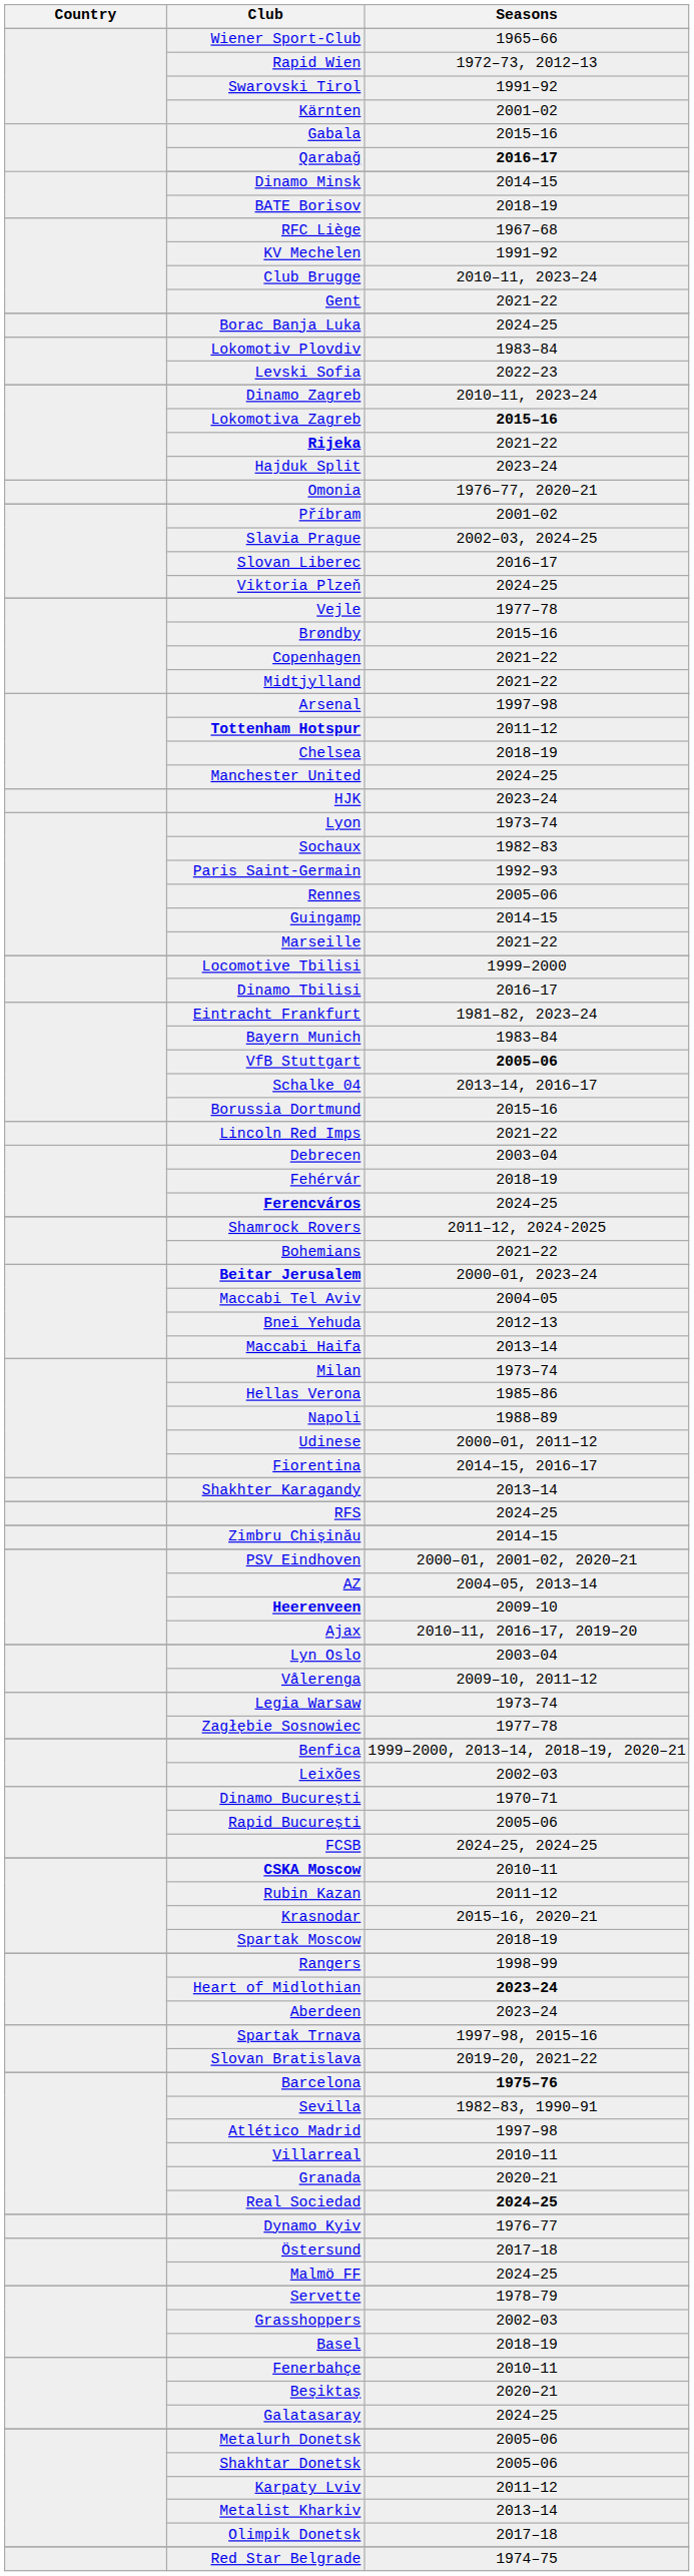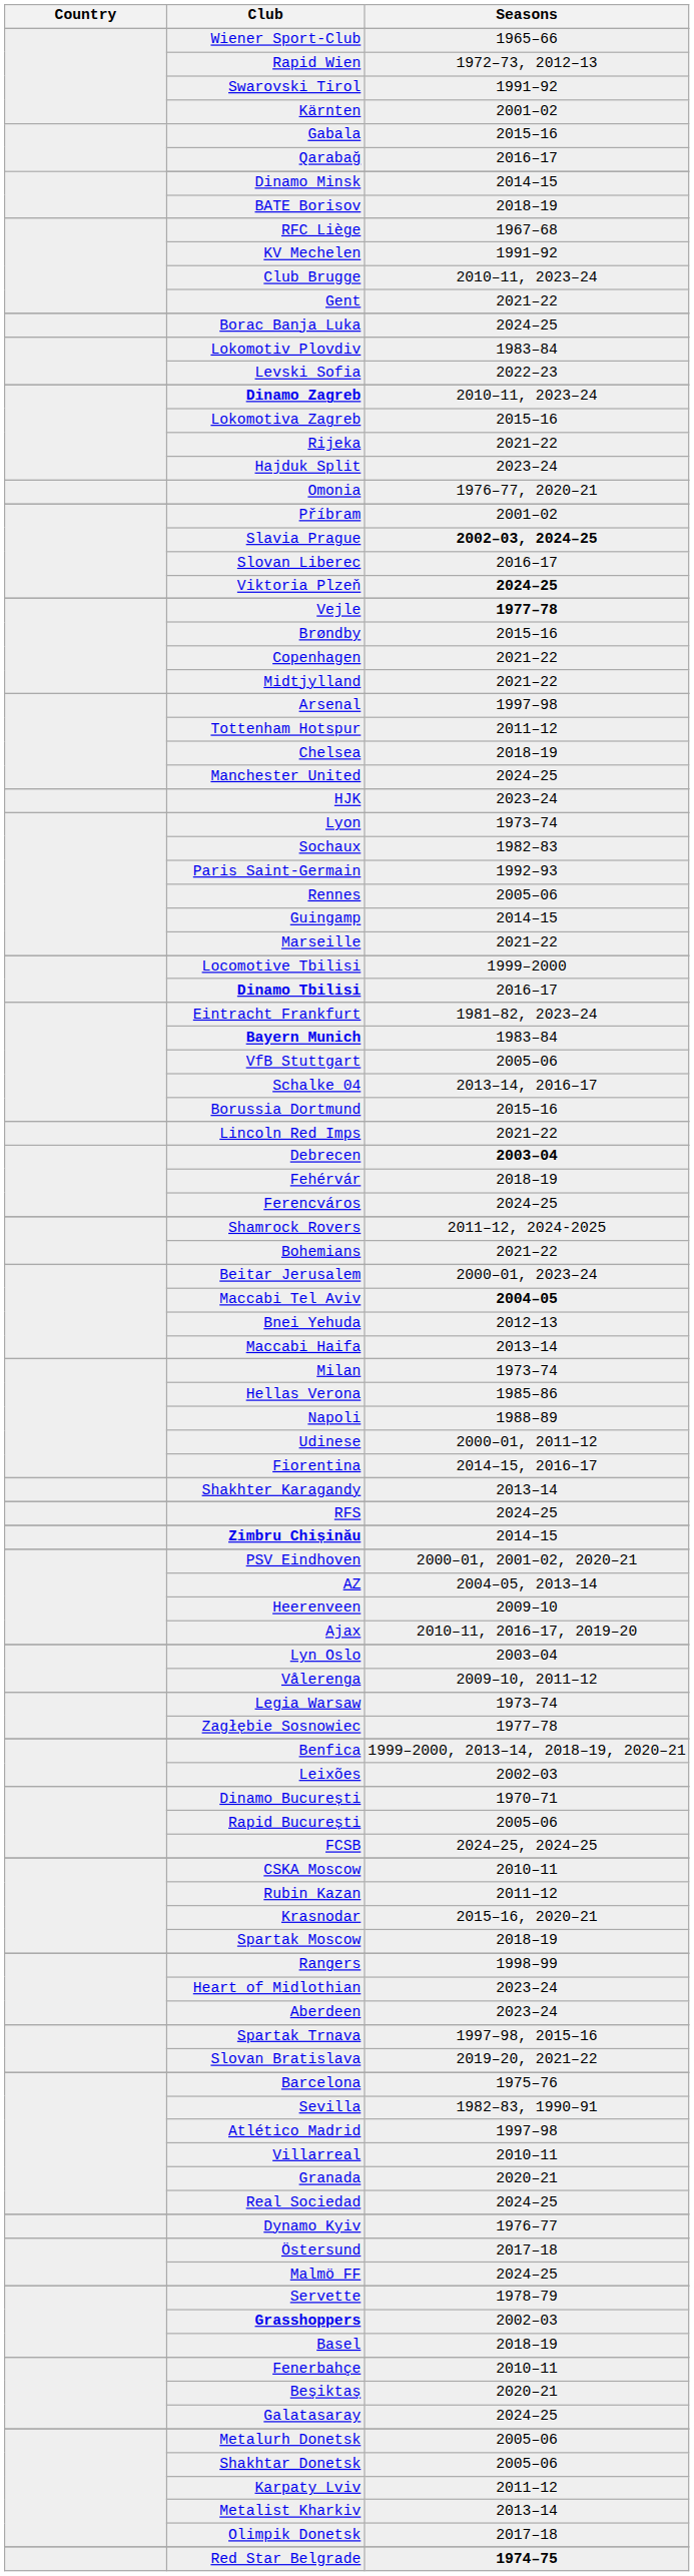Qarabağ | Seasons: bold -> normal
Dinamo Zagreb | Club: normal -> bold
Lokomotiva Zagreb | Seasons: bold -> normal
Rijeka | Club: bold -> normal
Slavia Prague | Seasons: normal -> bold
Viktoria Plzeň | Seasons: normal -> bold
Vejle | Seasons: normal -> bold
Tottenham Hotspur | Club: bold -> normal
Dinamo Tbilisi | Club: normal -> bold
Bayern Munich | Club: normal -> bold
VfB Stuttgart | Seasons: bold -> normal
Debrecen | Seasons: normal -> bold
Ferencváros | Club: bold -> normal
Beitar Jerusalem | Club: bold -> normal
Maccabi Tel Aviv | Seasons: normal -> bold
Zimbru Chișinău | Club: normal -> bold
Heerenveen | Club: bold -> normal
CSKA Moscow | Club: bold -> normal
Heart of Midlothian | Seasons: bold -> normal
Barcelona | Seasons: bold -> normal
Real Sociedad | Seasons: bold -> normal
Grasshoppers | Club: normal -> bold
Red Star Belgrade | Seasons: normal -> bold
